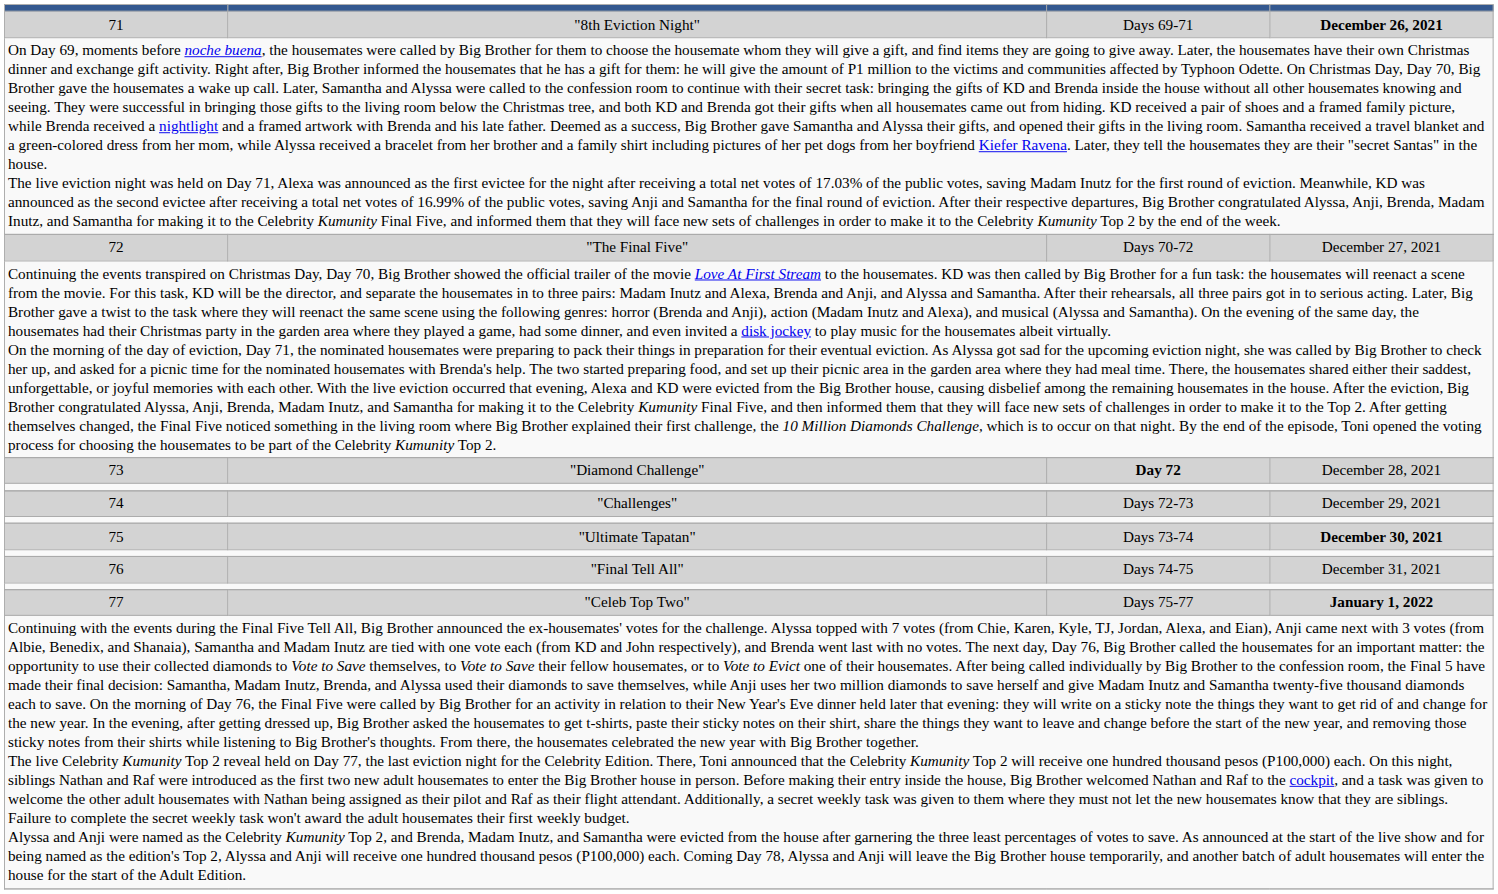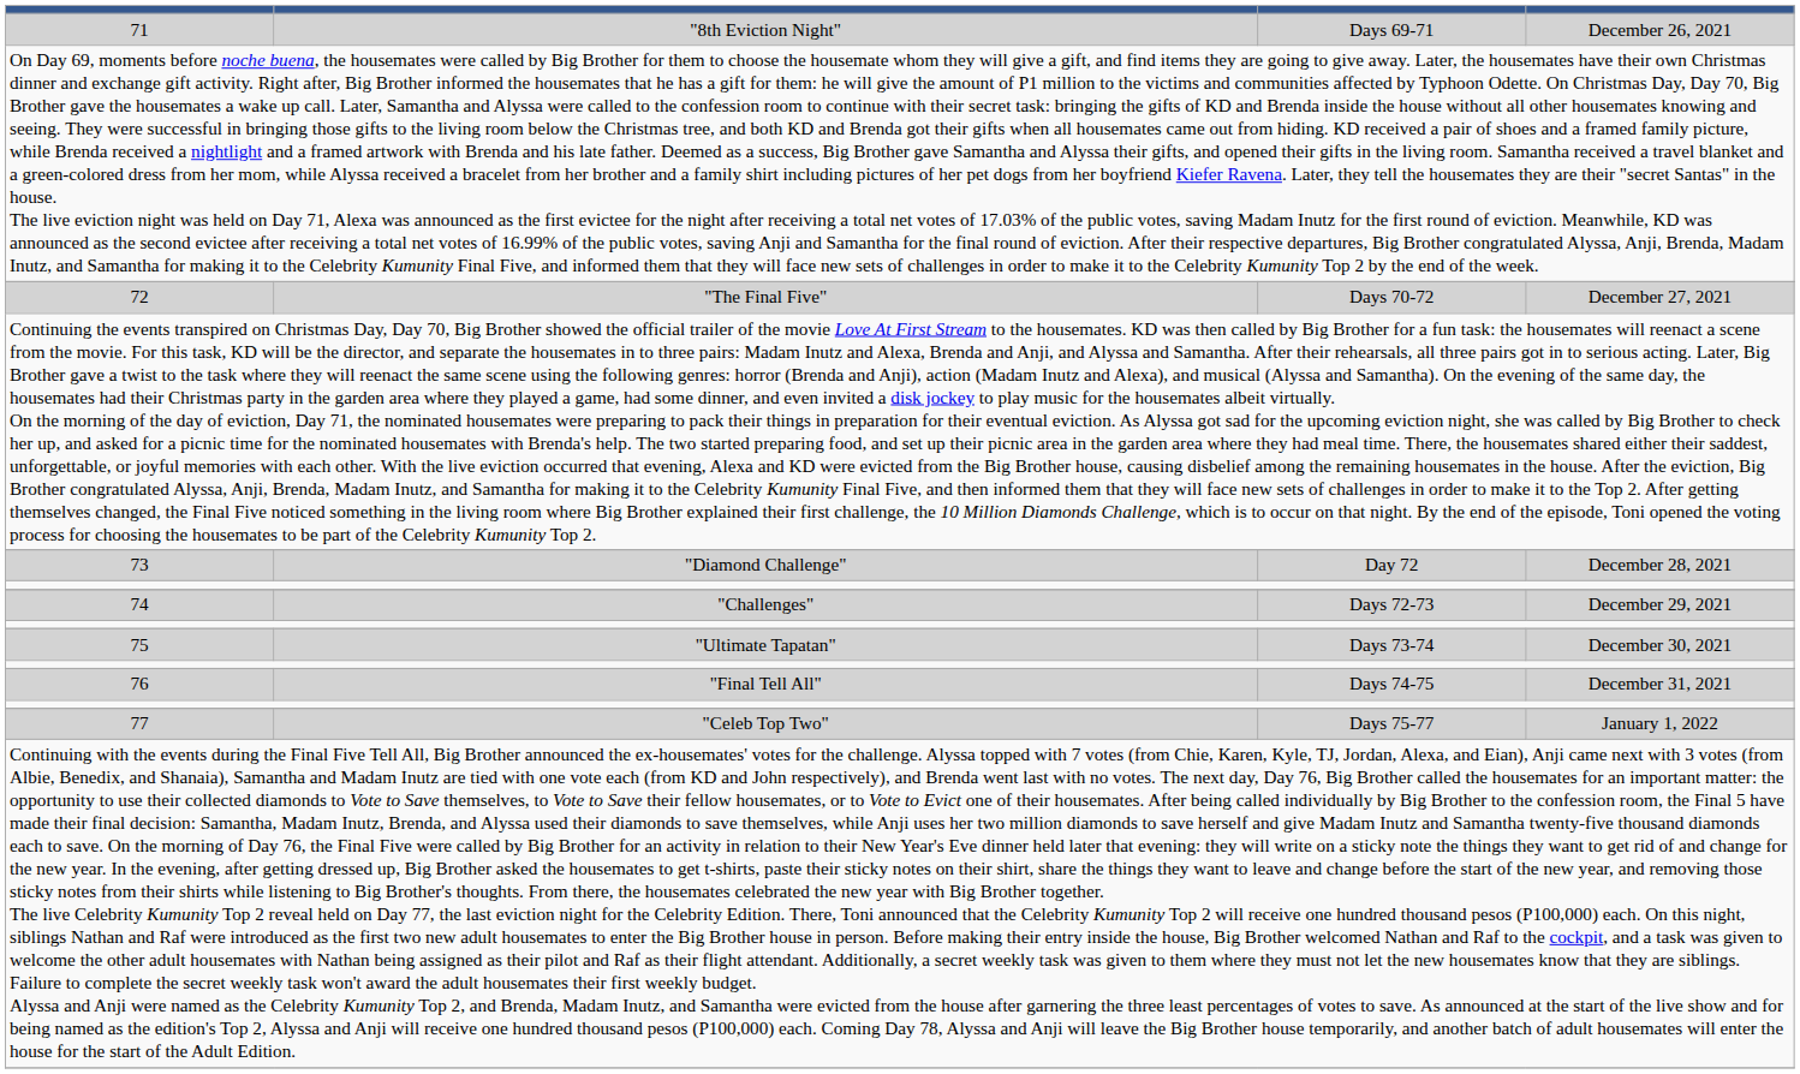71 | column 4: bold -> normal
73 | column 3: bold -> normal
75 | column 4: bold -> normal
77 | column 4: bold -> normal
